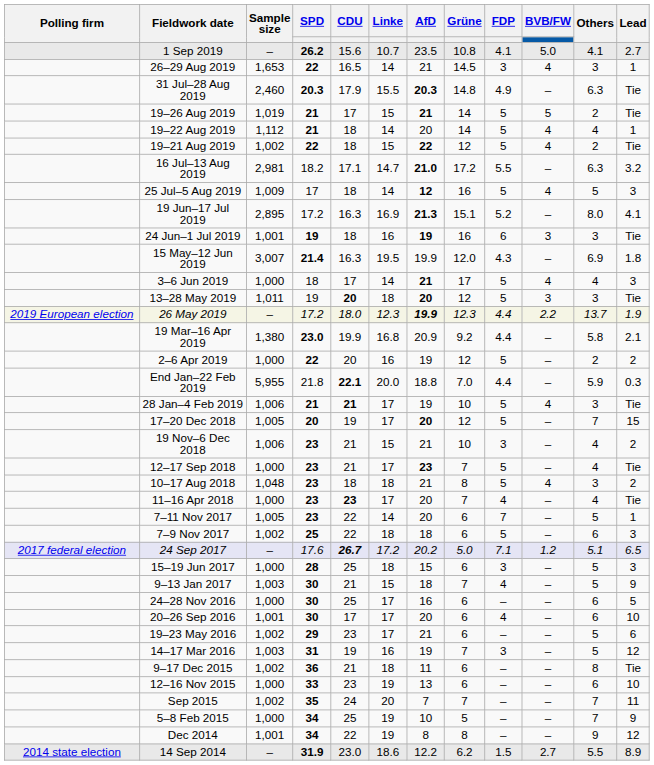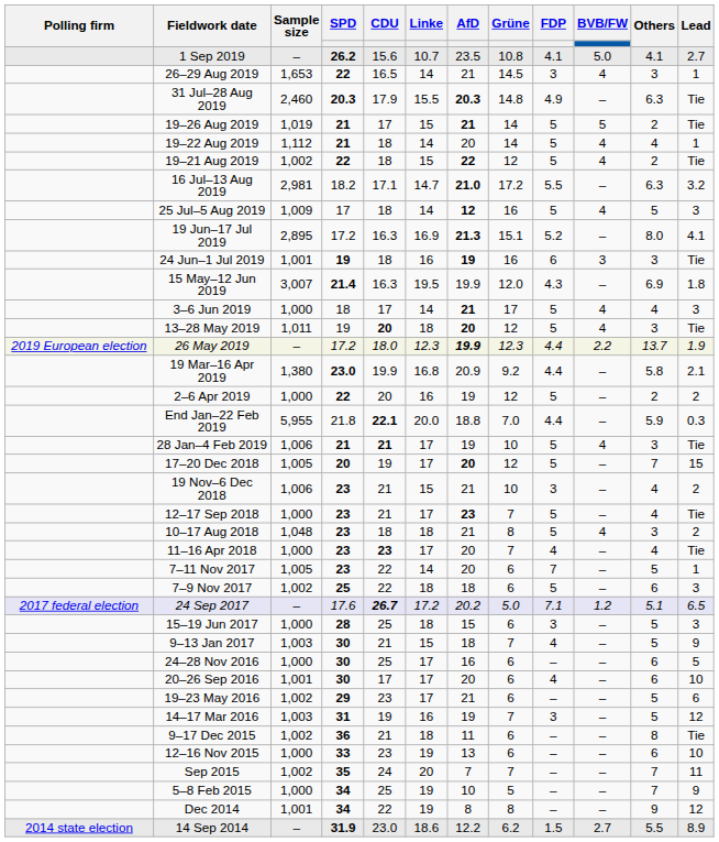13–28 May 2019 | BVB/FW: 3 -> 4
